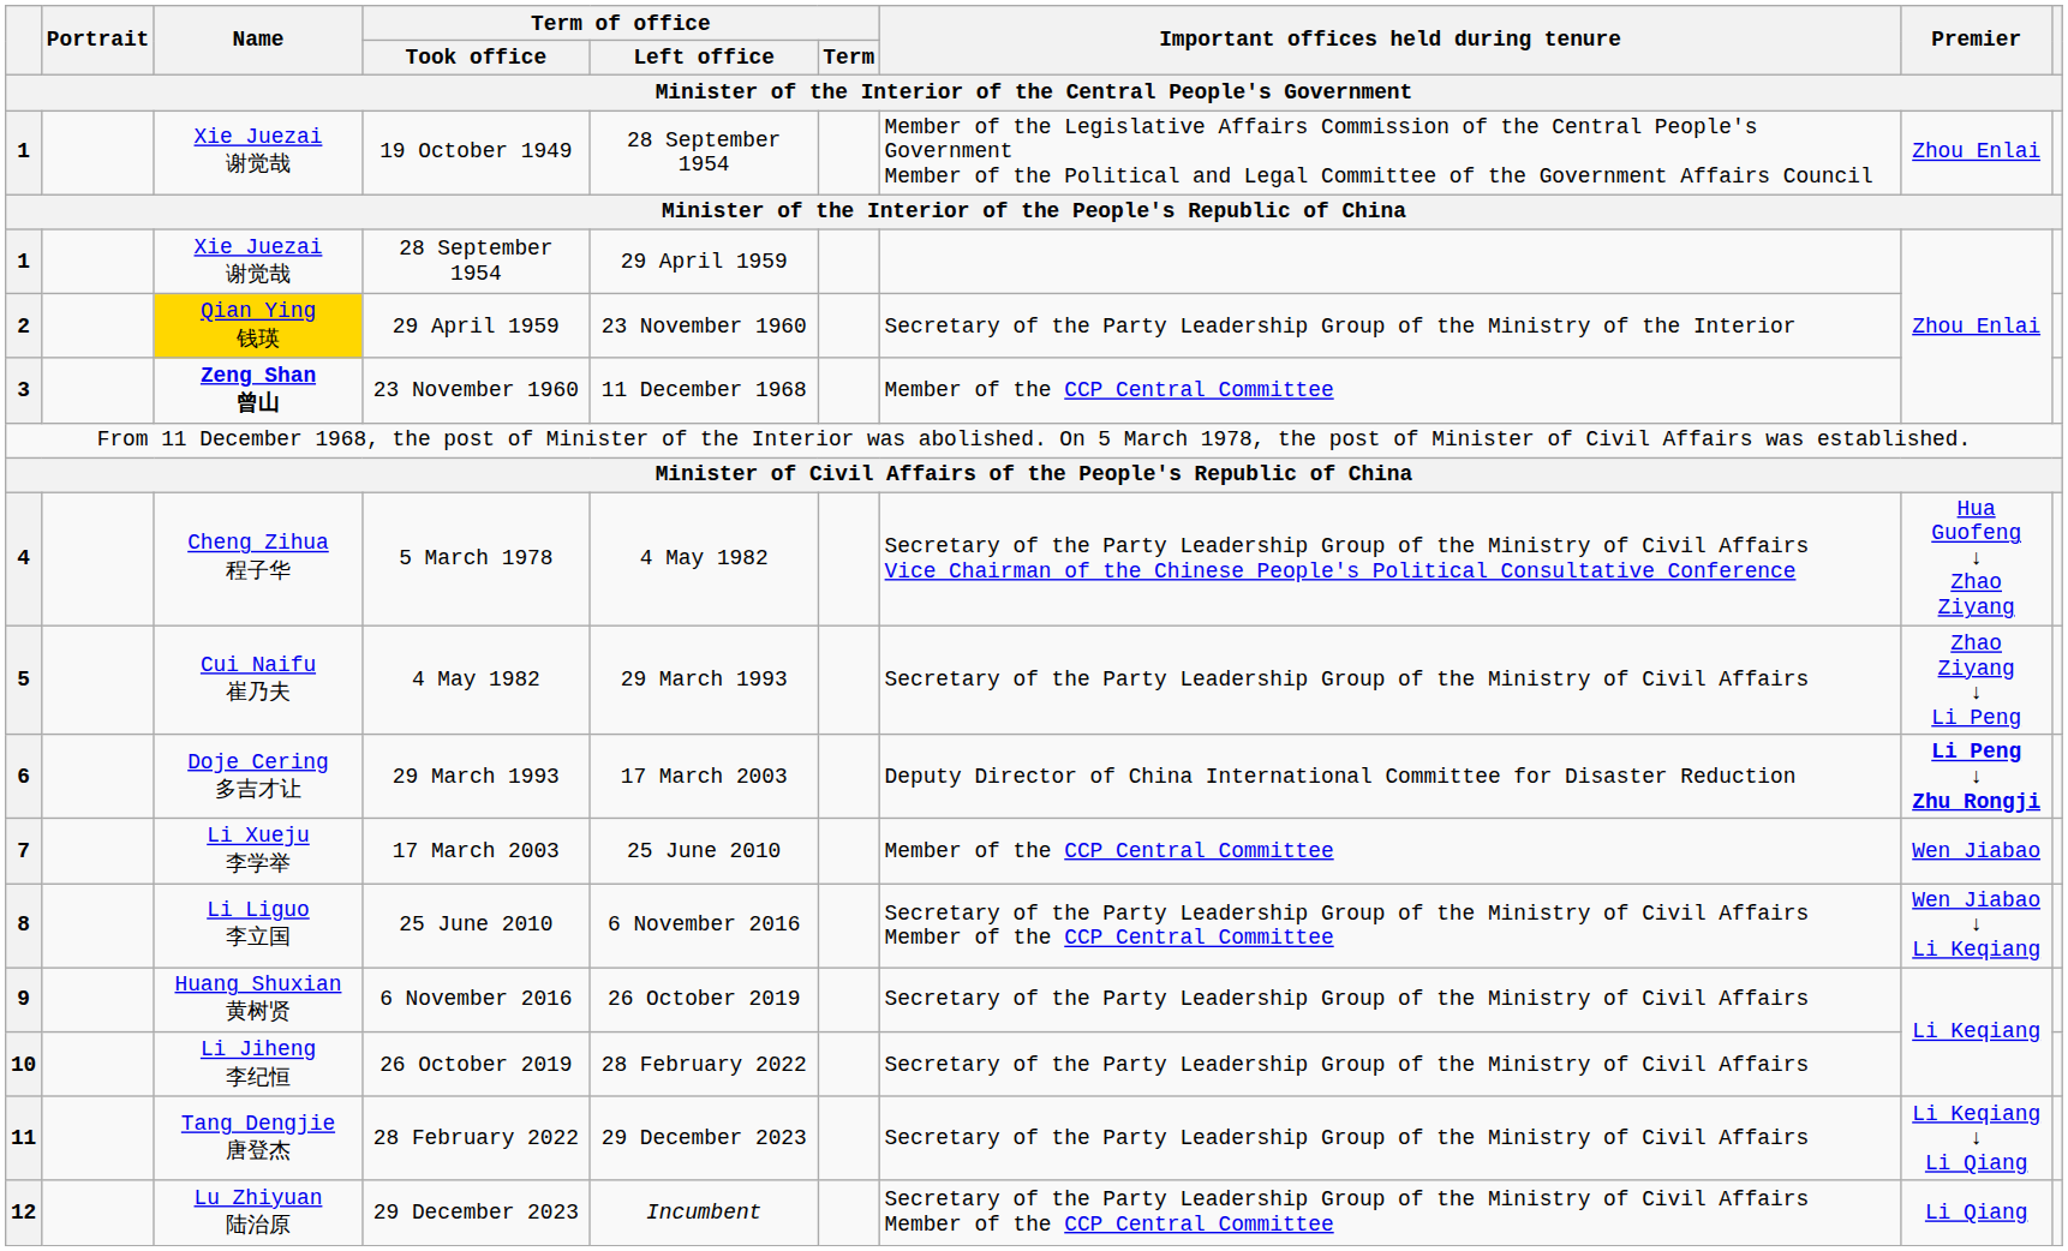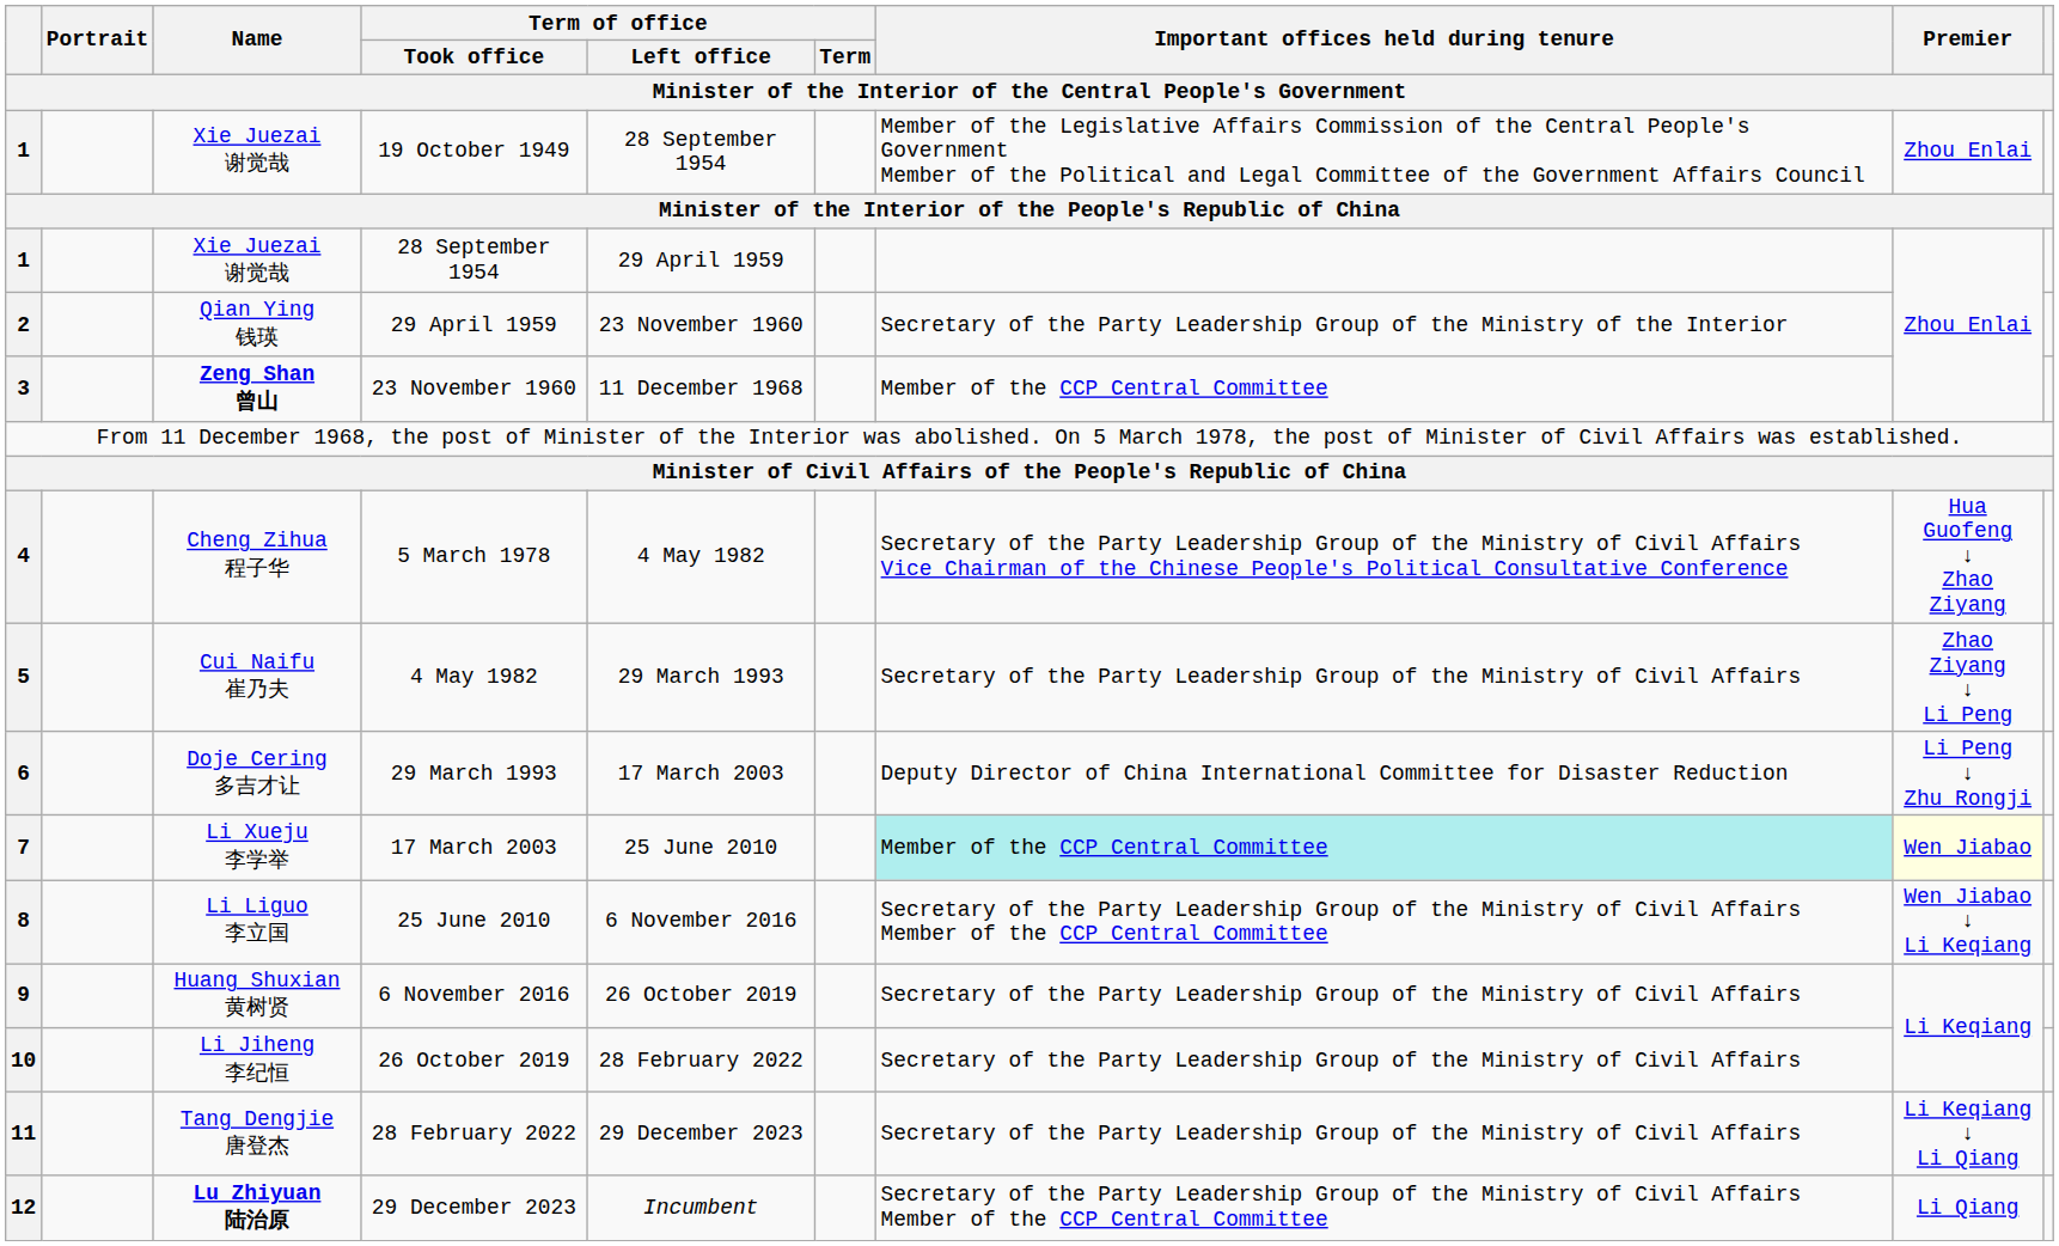2 | Name: gold background -> no background
6 | Premier: bold -> normal
7 | Important offices held during tenure: no background -> paleturquoise background
7 | Premier: no background -> lightyellow background
12 | Name: normal -> bold
